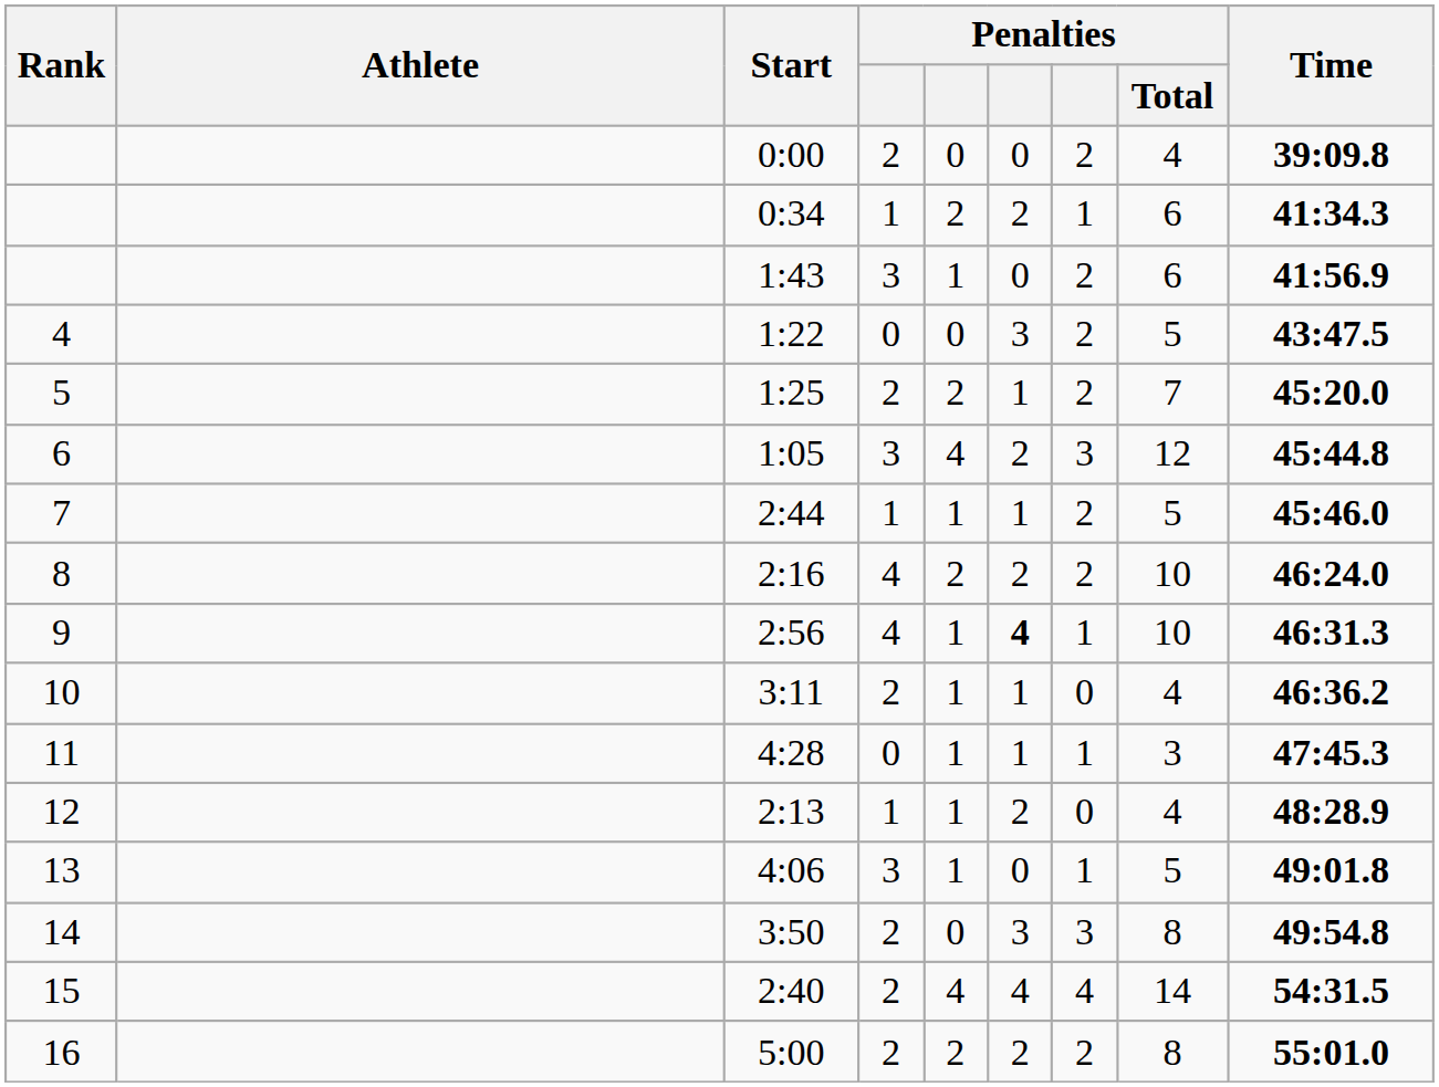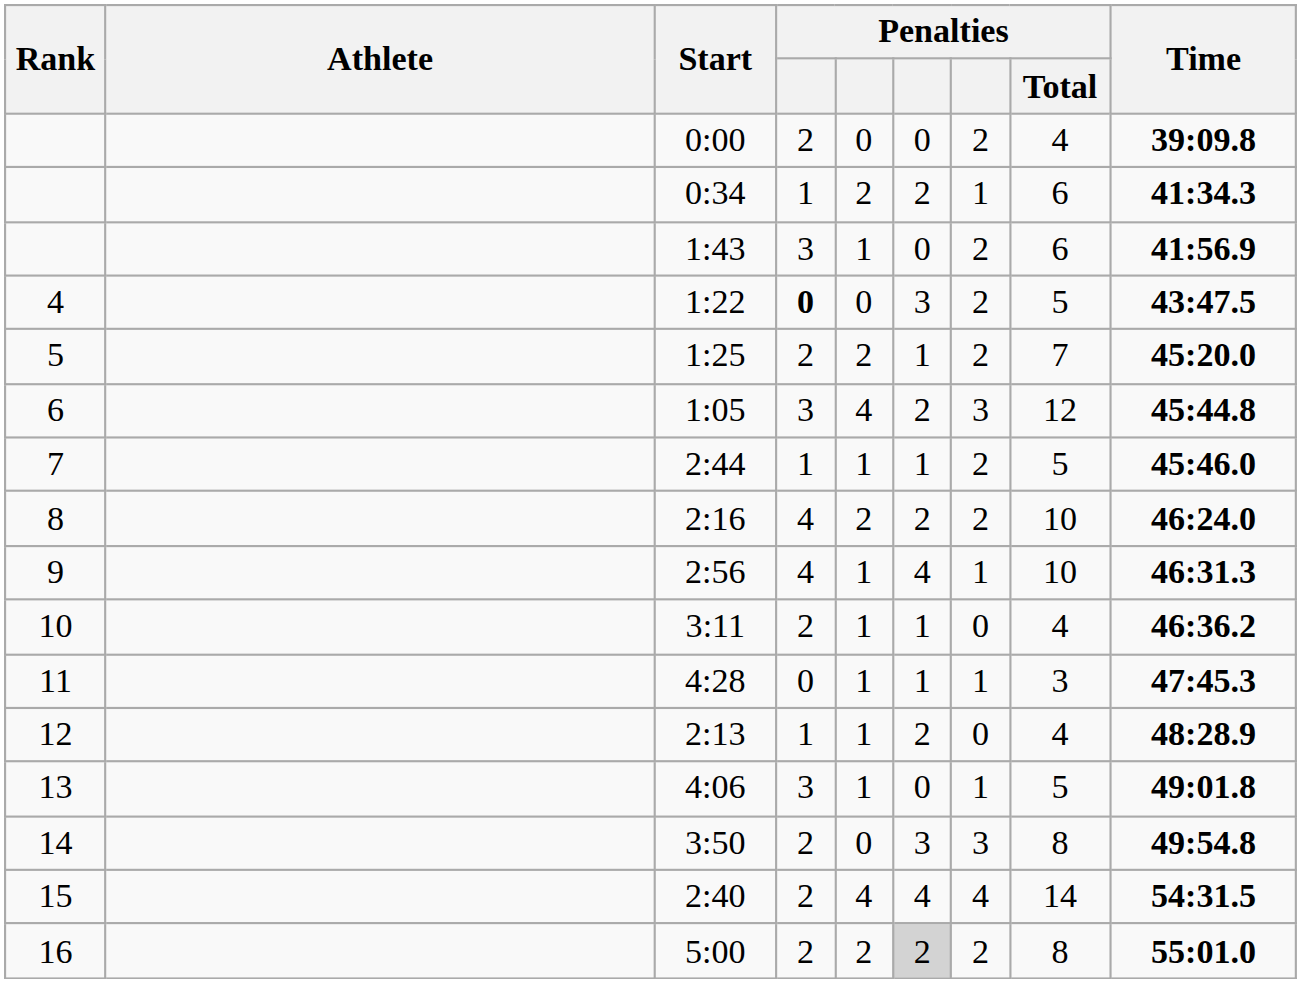1:22 | column 4: normal -> bold
2:56 | column 6: bold -> normal
5:00 | column 6: no background -> lightgrey background
